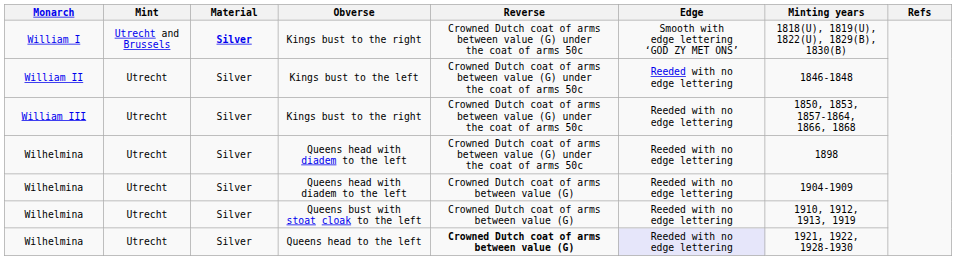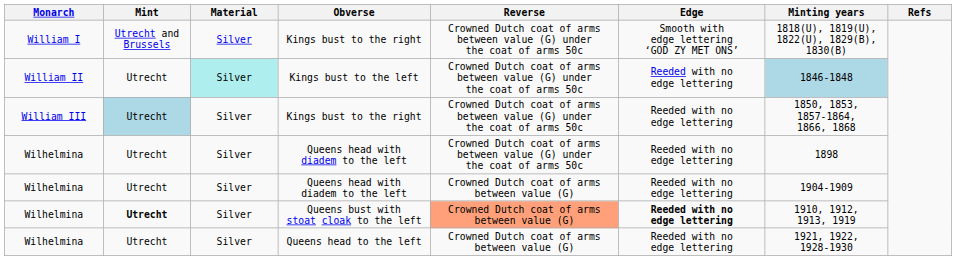William I / Kings bust to the right | Material: bold -> normal
Kings bust to the left | Material: no background -> paleturquoise background
Kings bust to the left | Minting years: no background -> lightblue background
William III / Kings bust to the right | Mint: no background -> lightblue background
Queens bust with stoat cloak to the left | Mint: normal -> bold
Queens bust with stoat cloak to the left | Reverse: no background -> lightsalmon background
Queens bust with stoat cloak to the left | Edge: normal -> bold
Queens head to the left | Reverse: bold -> normal
Queens head to the left | Edge: lavender background -> no background
